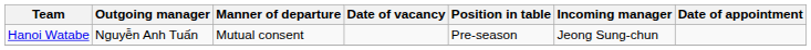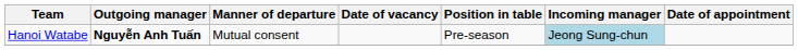Hanoi Watabe | Outgoing manager: normal -> bold
Hanoi Watabe | Incoming manager: no background -> lightblue background
